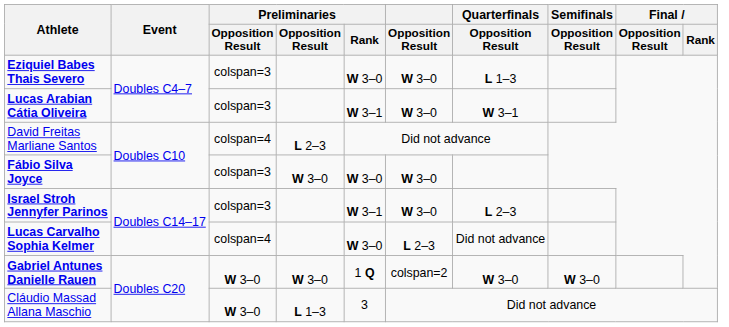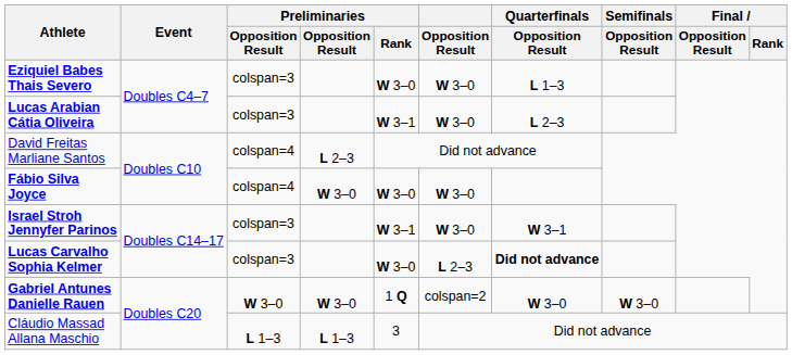Lucas Arabian Cátia Oliveira | Quarterfinals / Opposition Result: W 3–1 -> L 2–3
Fábio Silva Joyce | column 3: colspan=3 -> colspan=4
Israel Stroh Jennyfer Parinos | Quarterfinals / Opposition Result: L 2–3 -> W 3–1
Lucas Carvalho Sophia Kelmer | column 3: colspan=4 -> colspan=3
Lucas Carvalho Sophia Kelmer | Quarterfinals / Opposition Result: normal -> bold
Cláudio Massad Allana Maschio | column 3: W 3–0 -> L 1–3
